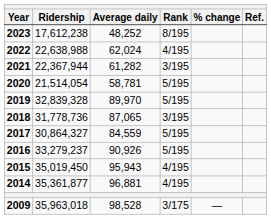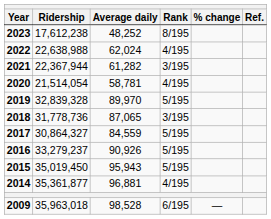2020 | Rank: 5/195 -> 4/195
2015 | Rank: 4/195 -> 5/195
2009 | Rank: 3/175 -> 6/195
